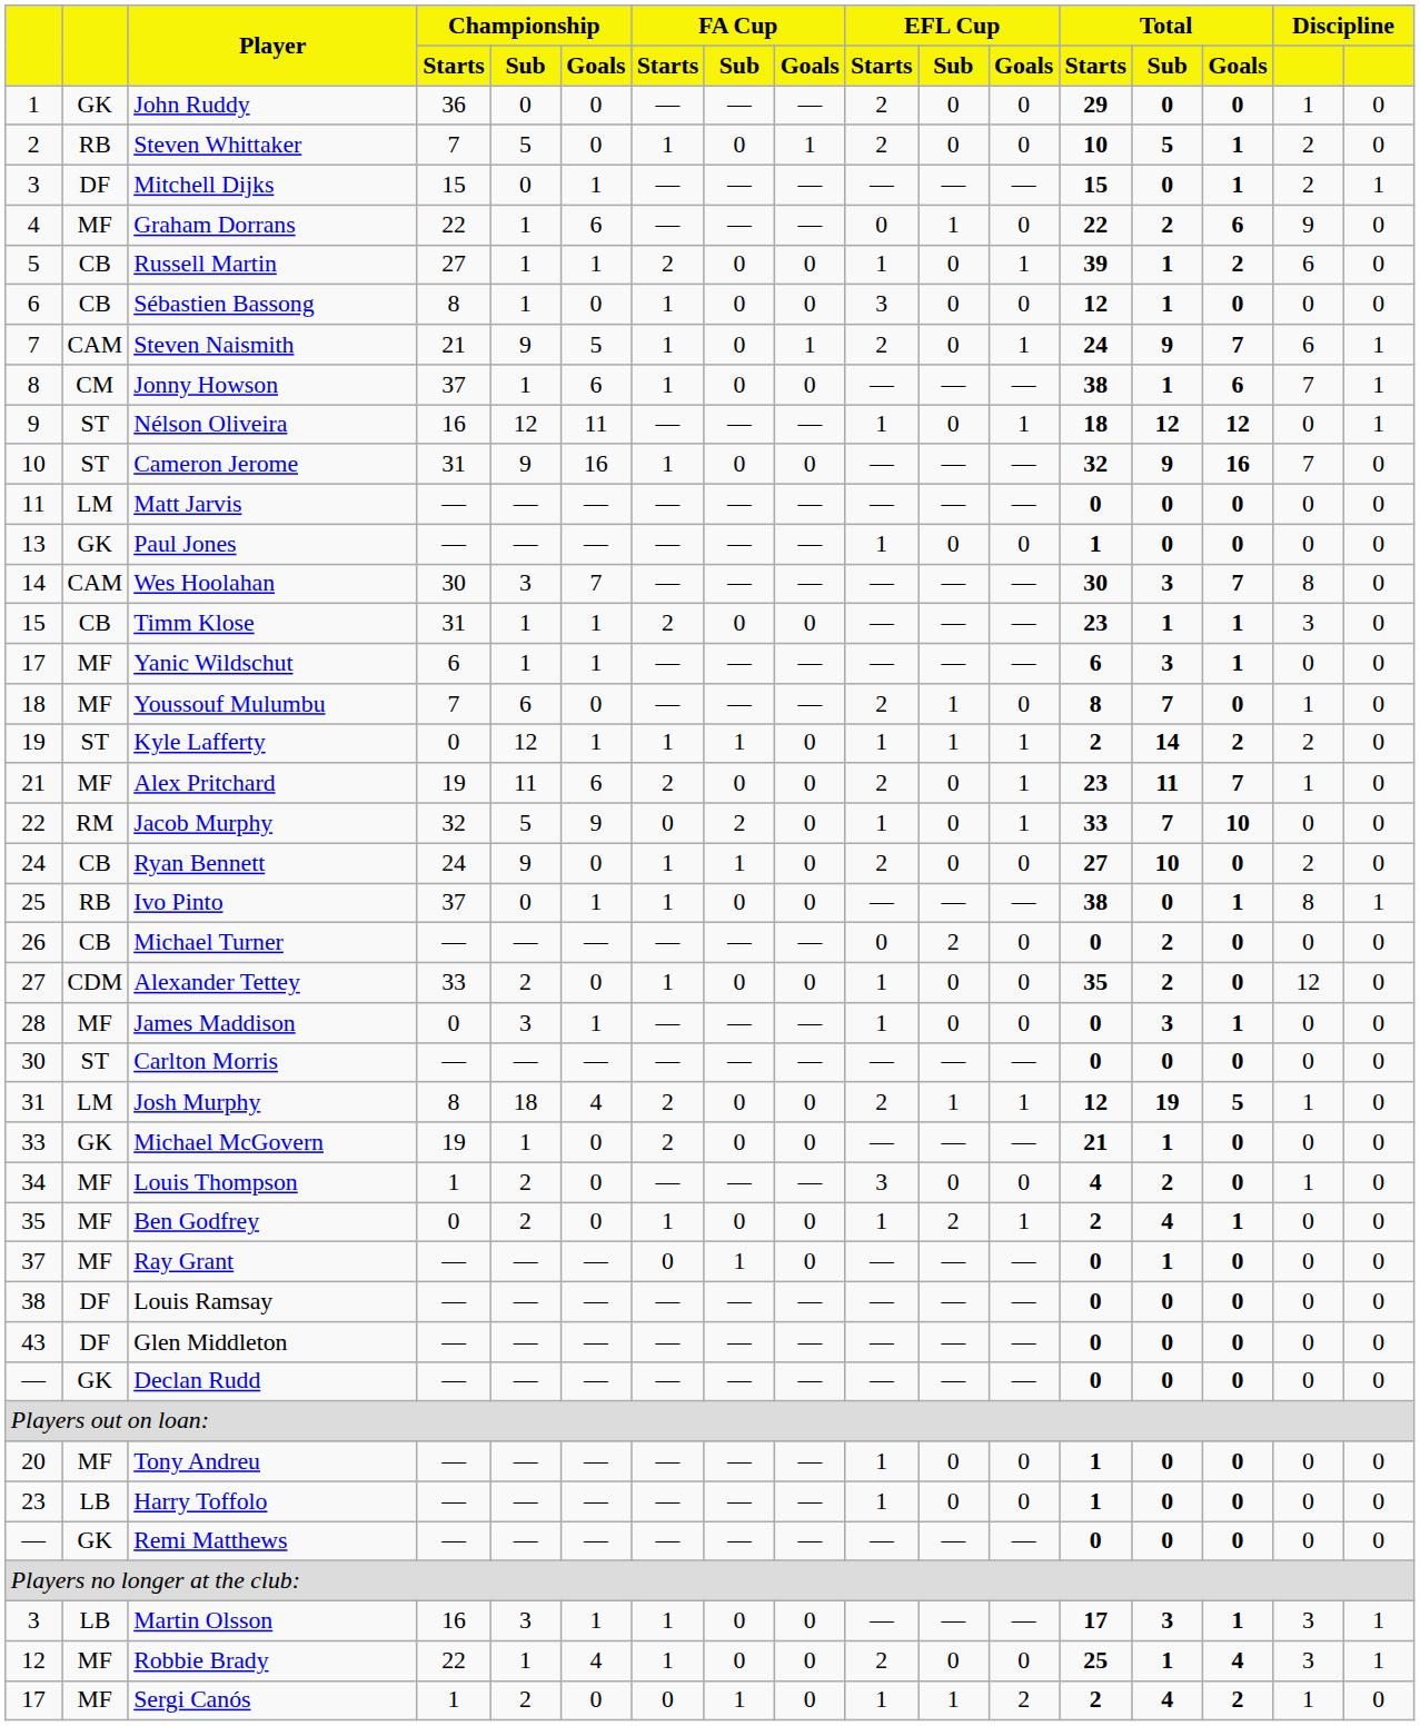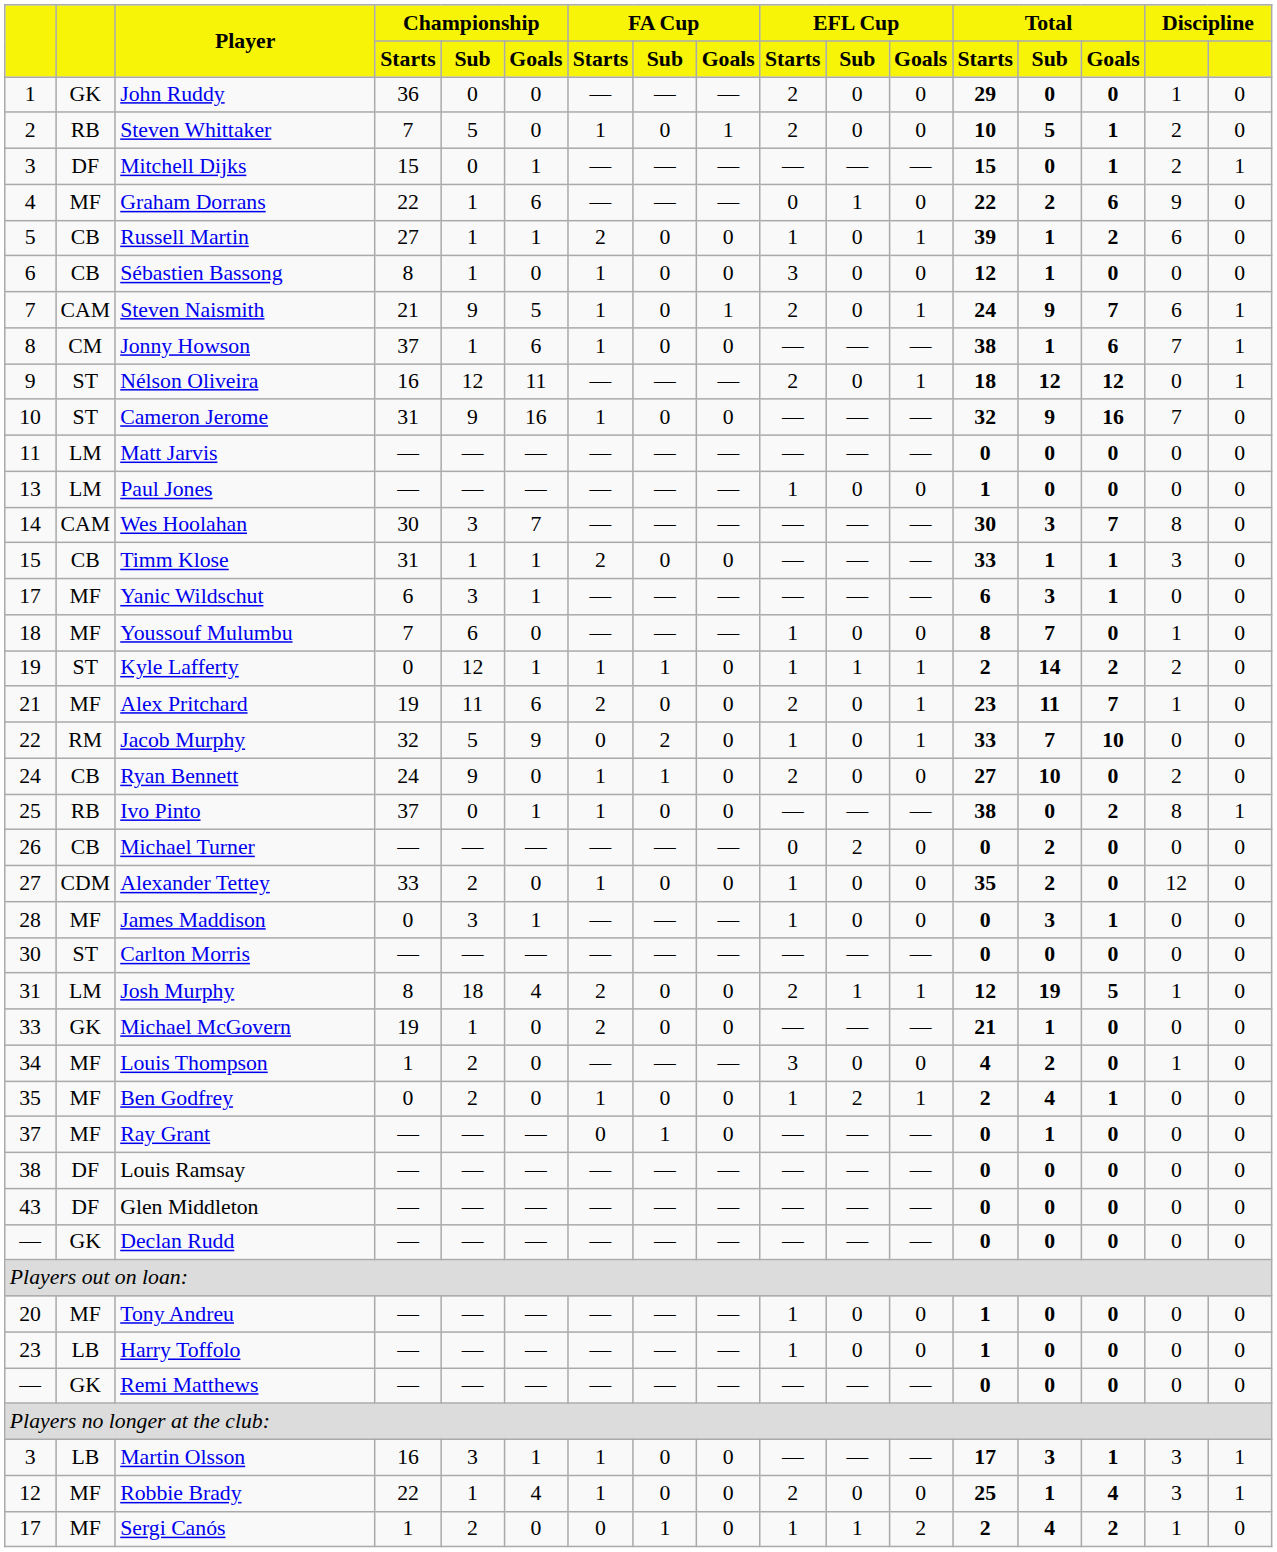Nélson Oliveira | EFL Cup / Starts: 1 -> 2
Paul Jones | column 2: GK -> LM
Timm Klose | Total / Starts: 23 -> 33
Yanic Wildschut | Championship / Sub: 1 -> 3
Youssouf Mulumbu | EFL Cup / Starts: 2 -> 1
Youssouf Mulumbu | EFL Cup / Sub: 1 -> 0
Ivo Pinto | Total / Goals: 1 -> 2
